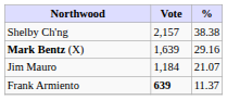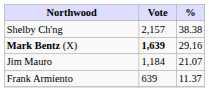Mark Bentz (X) | Vote: normal -> bold
Frank Armiento | Vote: bold -> normal
